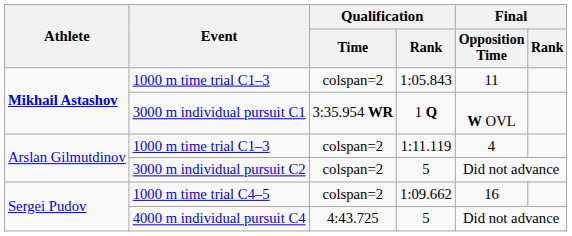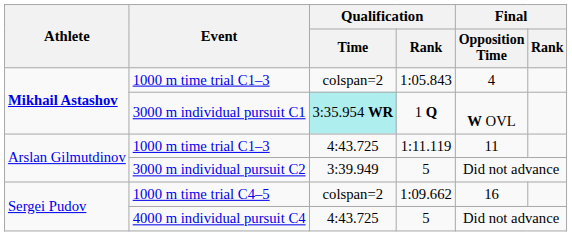1000 m time trial C1–3 / 1:05.843 | Final / Opposition Time: 11 -> 4
3000 m individual pursuit C1 | Qualification / Time: no background -> paleturquoise background
1000 m time trial C1–3 / 1:11.119 | Qualification / Time: colspan=2 -> 4:43.725
1000 m time trial C1–3 / 1:11.119 | Final / Opposition Time: 4 -> 11
3000 m individual pursuit C2 | Qualification / Time: colspan=2 -> 3:39.949
